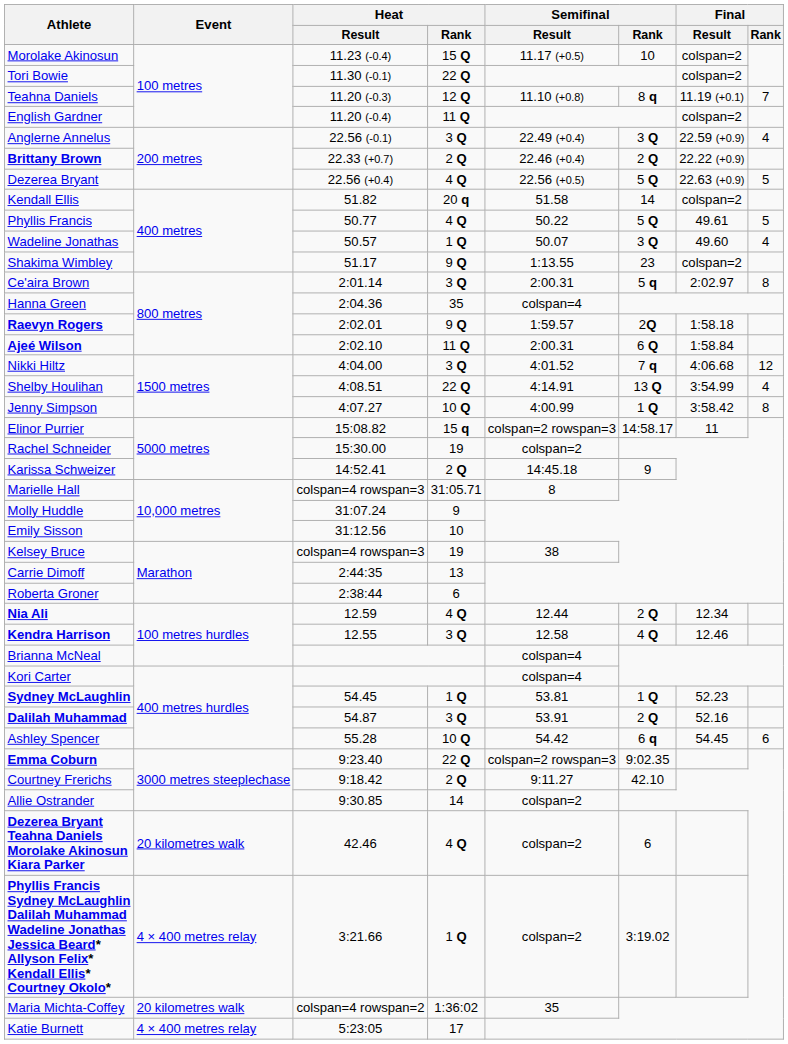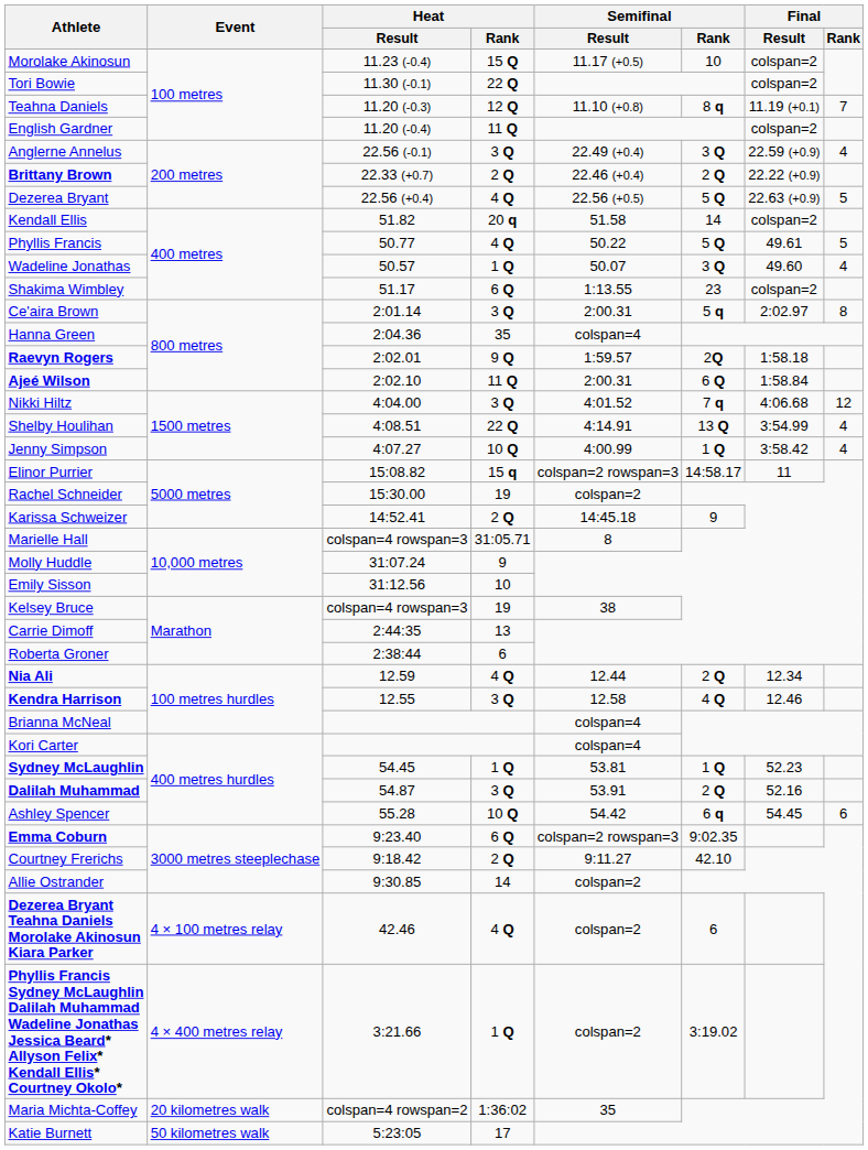Shakima Wimbley | Heat / Rank: 9 Q -> 6 Q
Jenny Simpson | Final / Rank: 8 -> 4
Emma Coburn | Heat / Rank: 22 Q -> 6 Q
Dezerea Bryant Teahna Daniels Morolake Akinosun Kiara Parker | Event: 20 kilometres walk -> 4 × 100 metres relay
Katie Burnett | Event: 4 × 400 metres relay -> 50 kilometres walk
